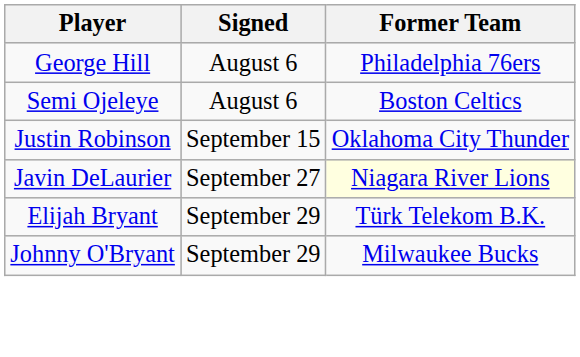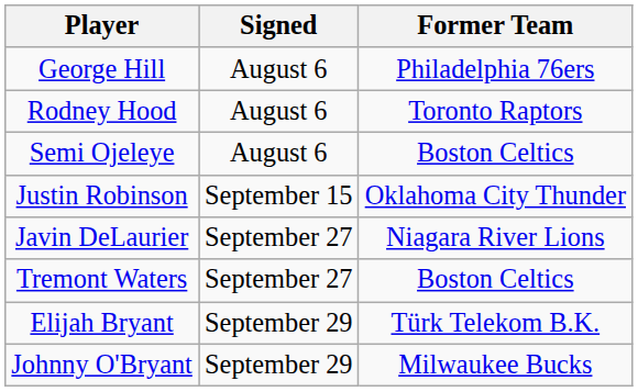+ row: Rodney Hood | August 6 | Toronto Raptors
Javin DeLaurier | Former Team: lightyellow background -> no background
+ row: Tremont Waters | September 27 | Boston Celtics
